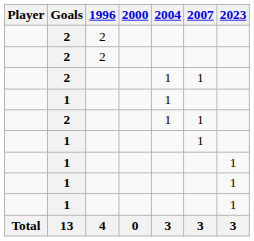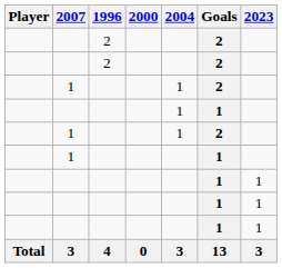columns swapped: Goals <-> 2007
